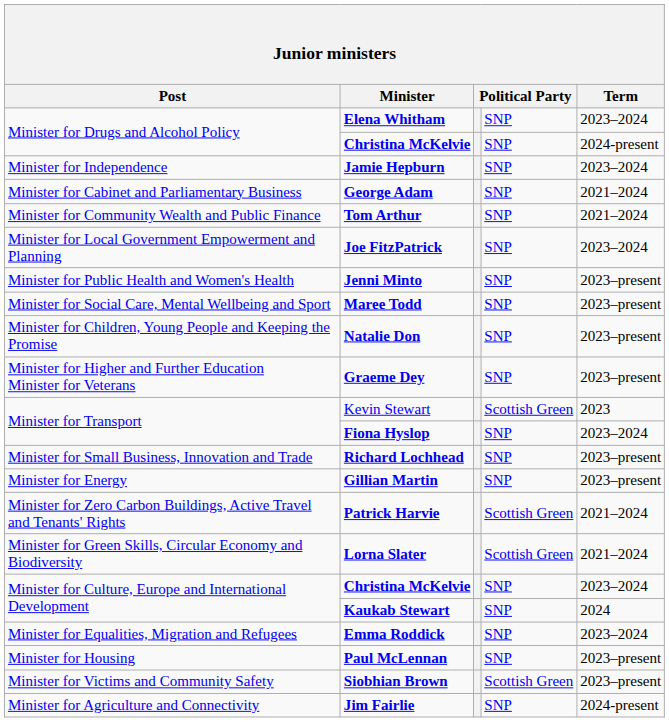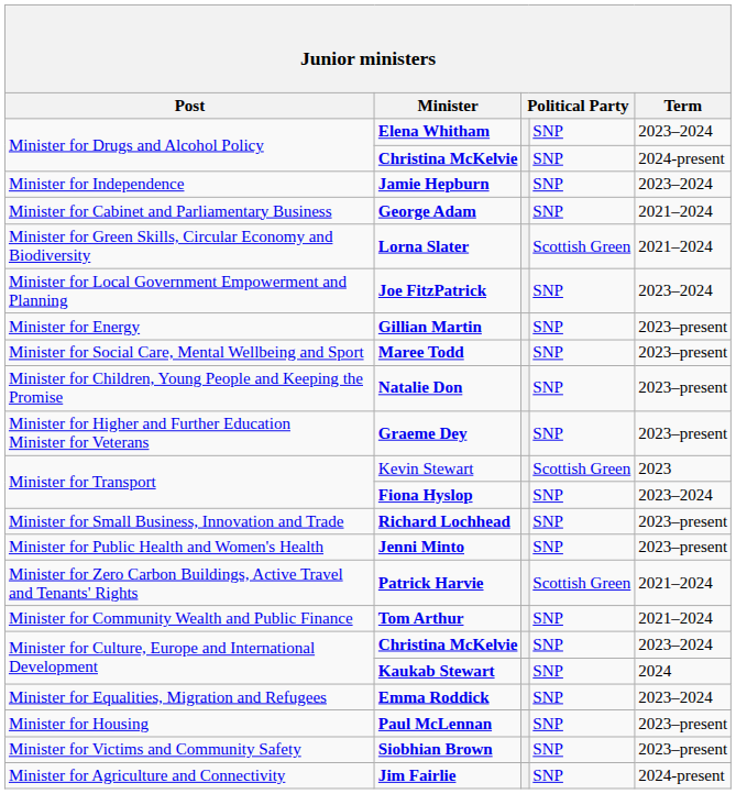rows swapped: Tom Arthur <-> Lorna Slater
rows swapped: Jenni Minto <-> Gillian Martin
Siobhian Brown | column 4: Scottish Green -> SNP
